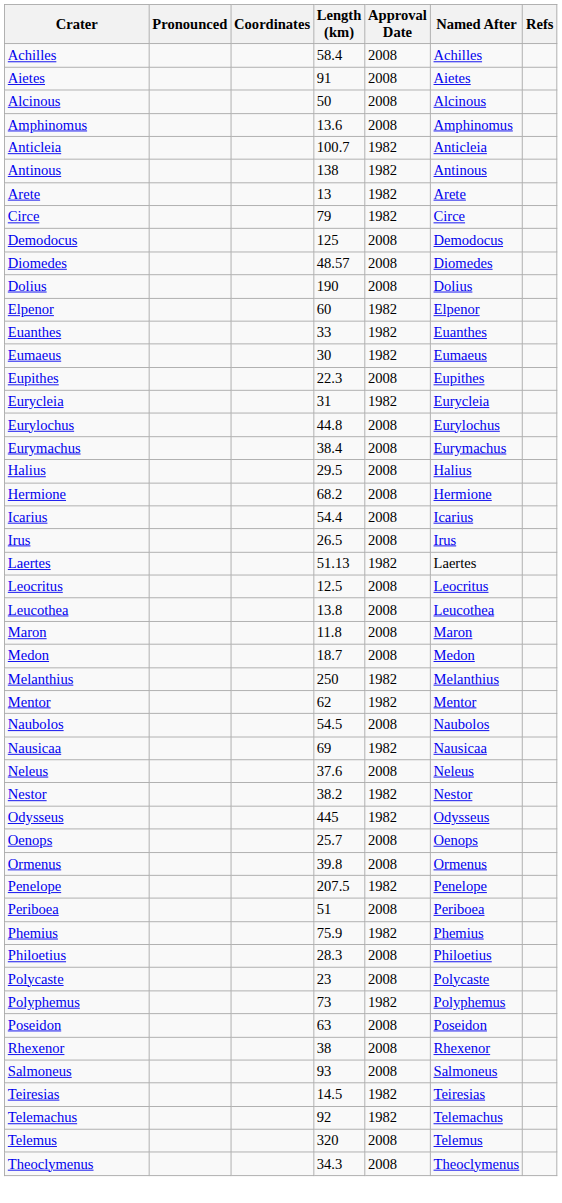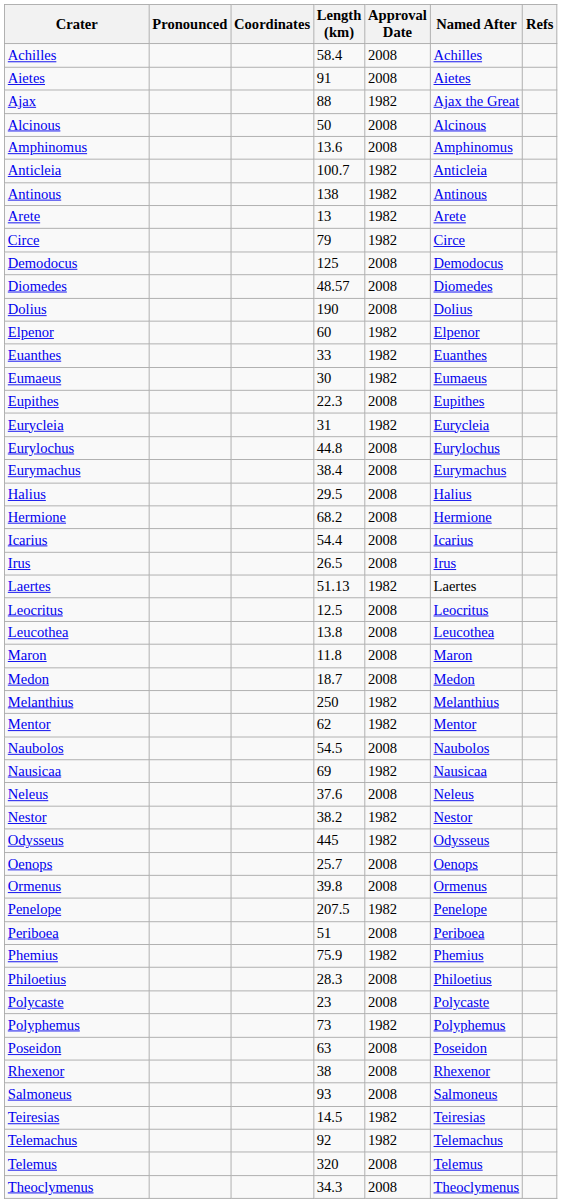+ row: Ajax | 88 | 1982 | Ajax the Great
